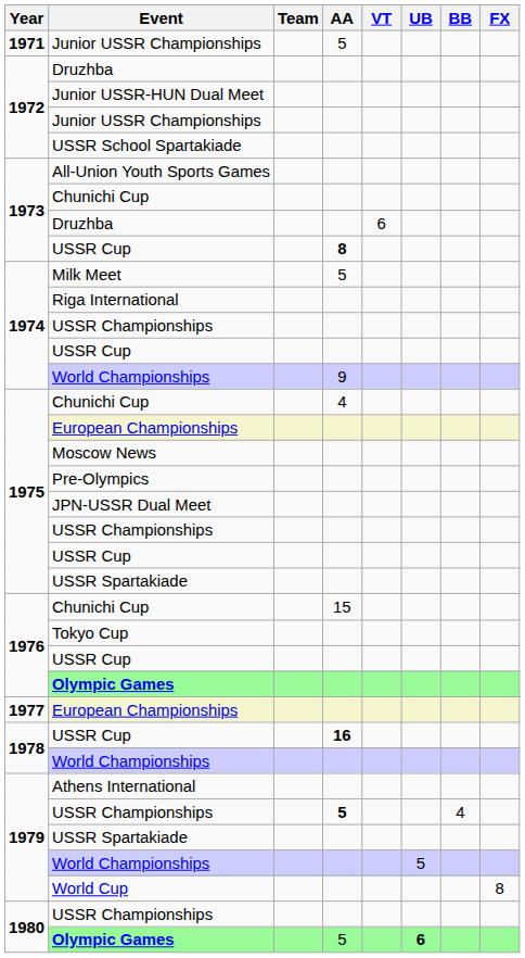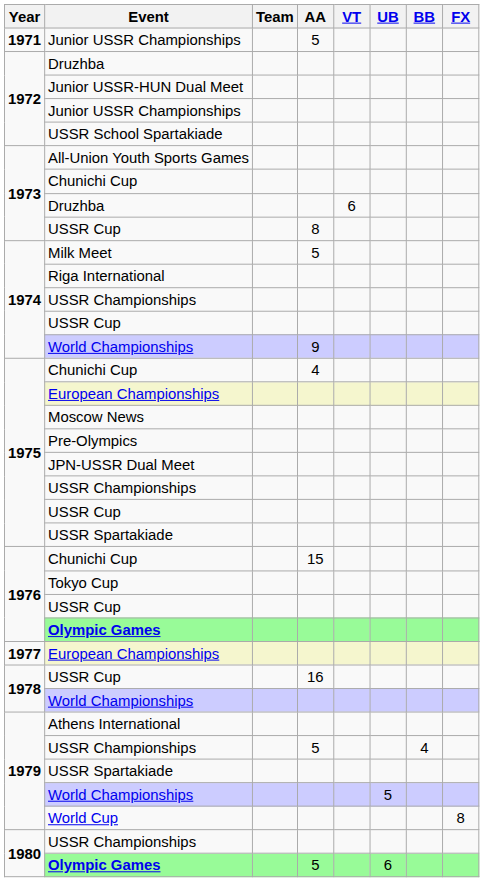1973 / USSR Cup | AA: bold -> normal
1978 / USSR Cup | AA: bold -> normal
1979 / USSR Championships | AA: bold -> normal
1980 / Olympic Games | UB: bold -> normal
